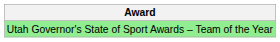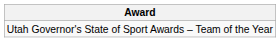row 2 | column 1: lightgreen background -> no background
